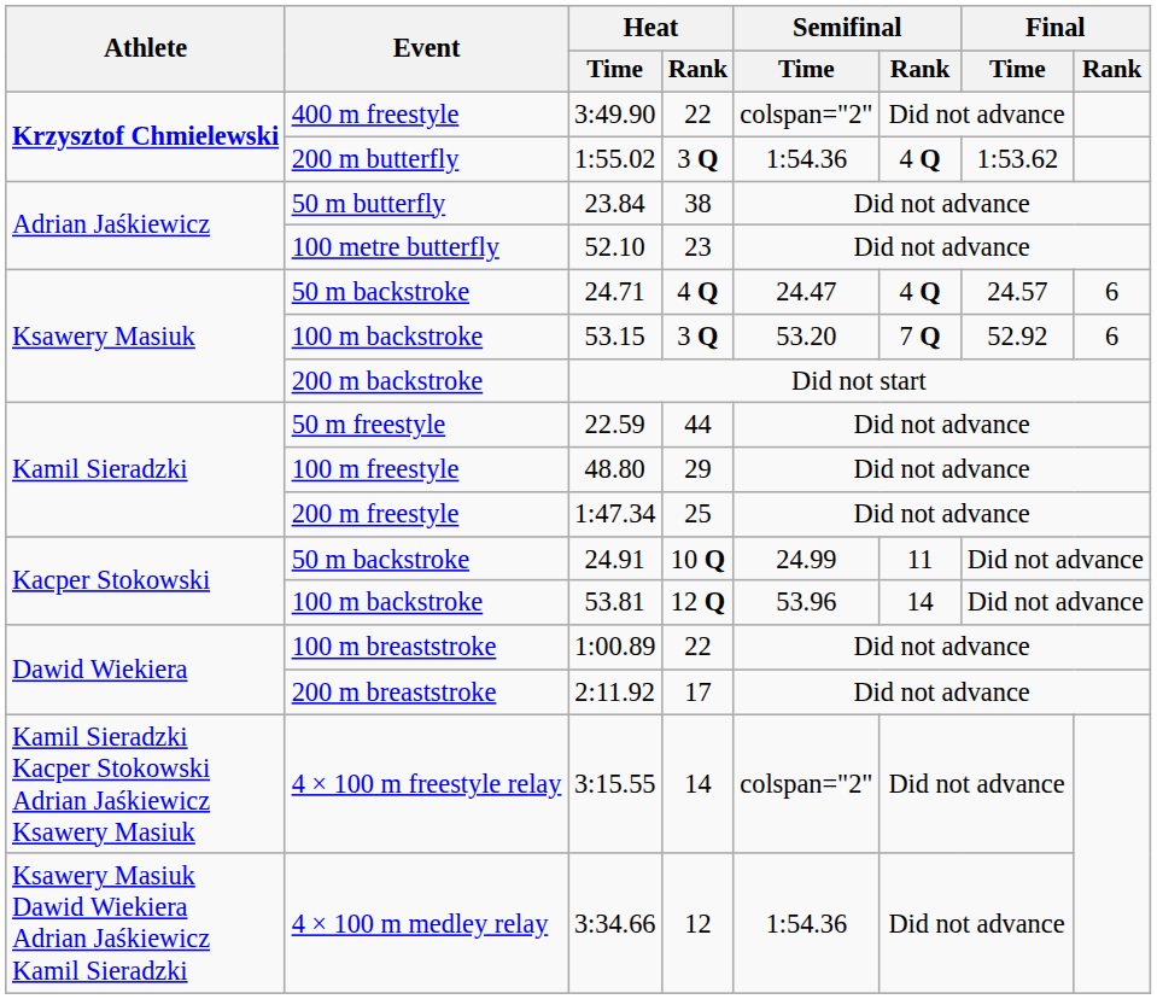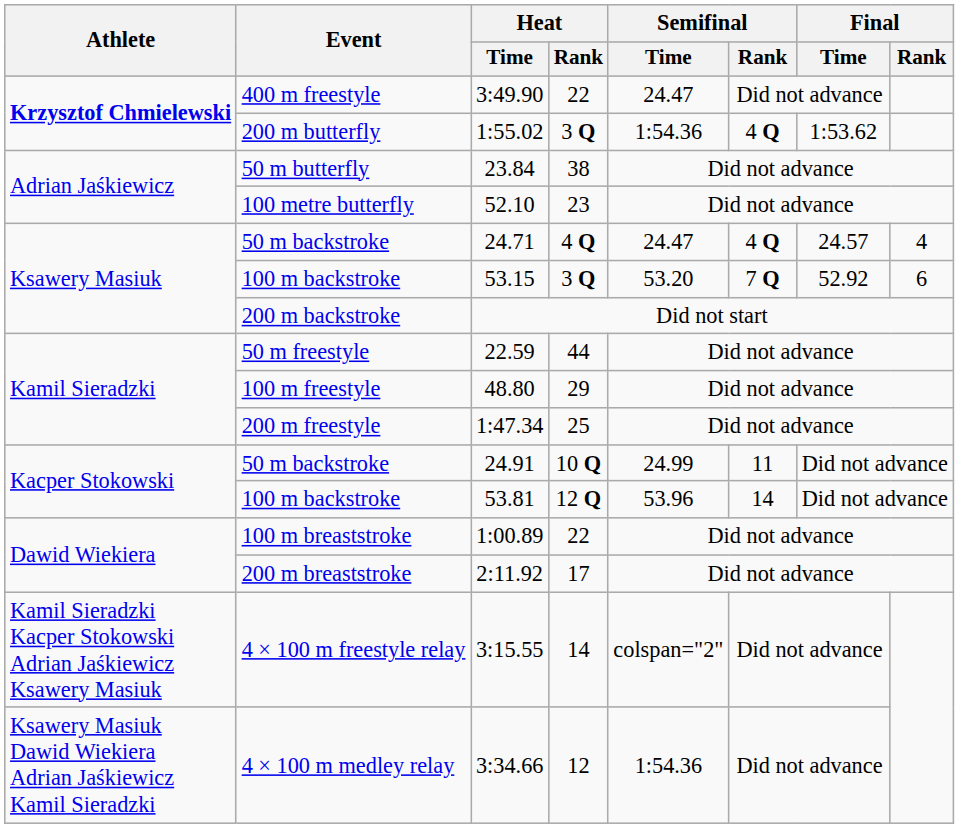3:49.90 | Semifinal / Time: colspan="2" -> 24.47
24.71 | Final / Rank: 6 -> 4
